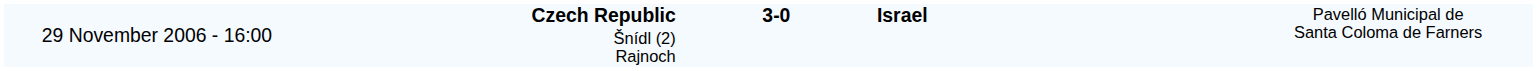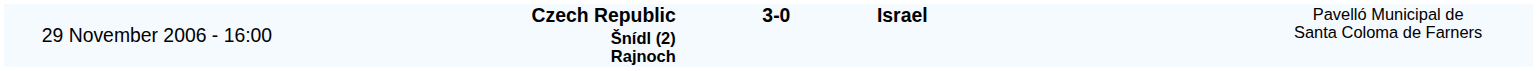Šnídl (2) Rajnoch | column 2: normal -> bold
